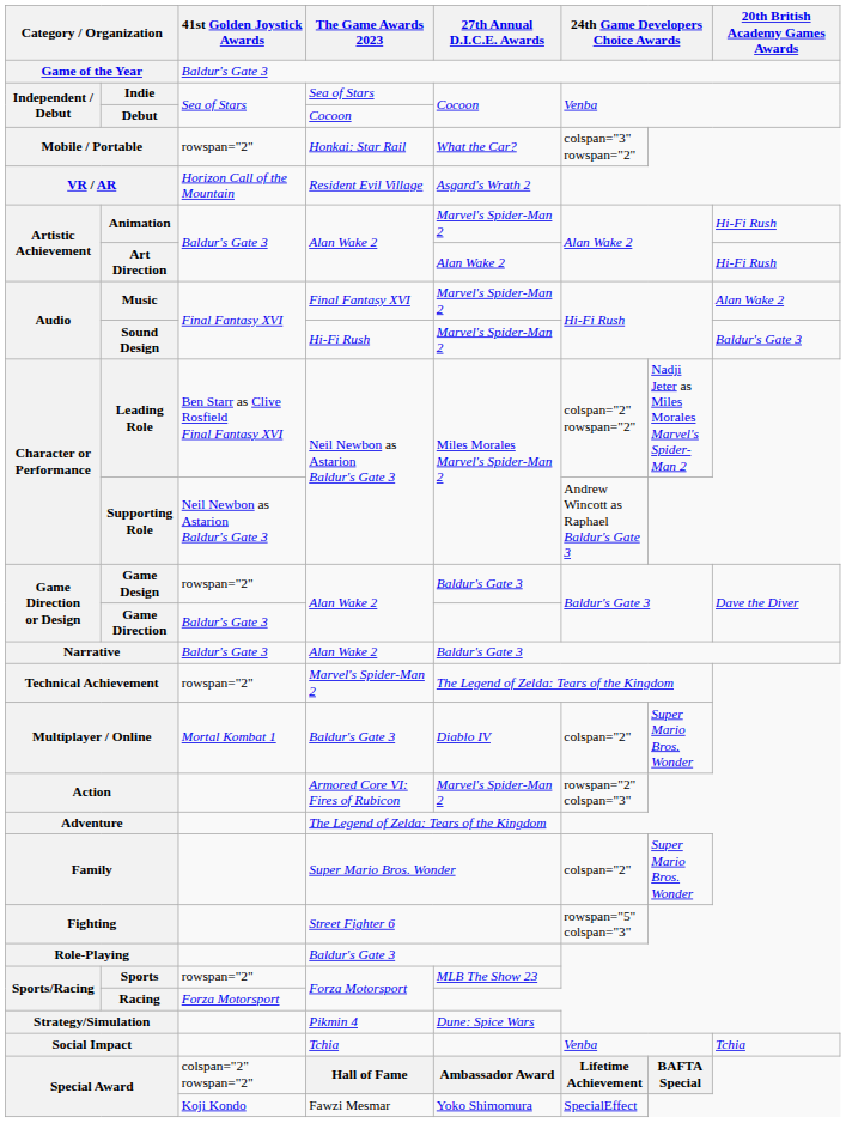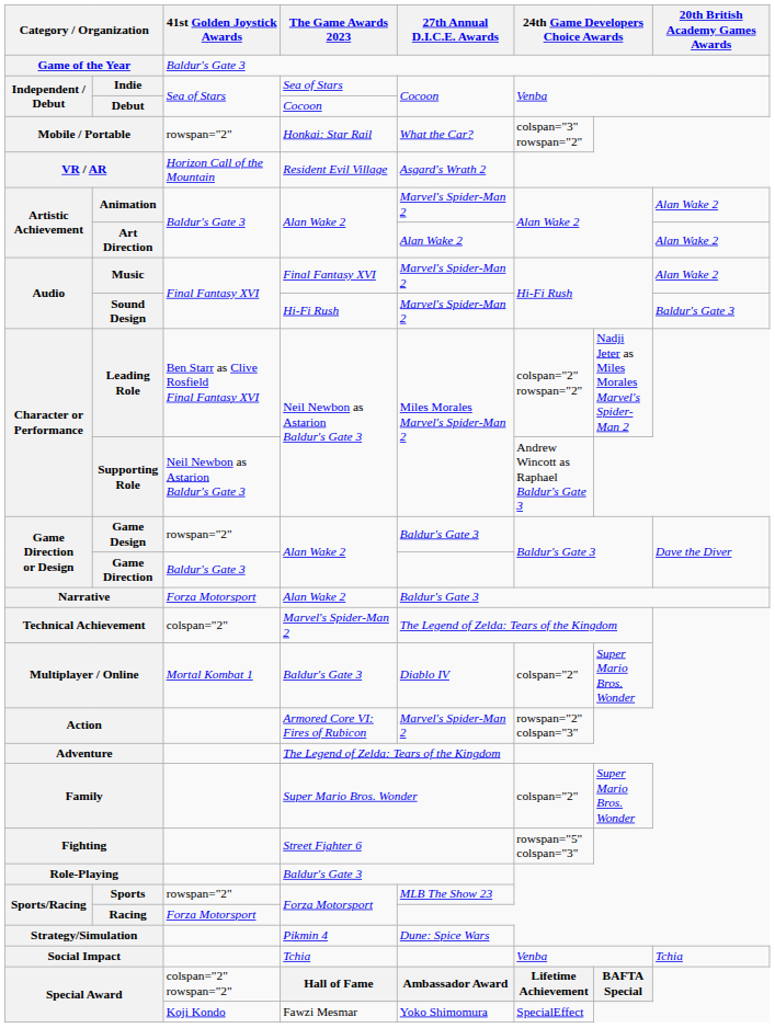Animation | 20th British Academy Games Awards: Hi-Fi Rush -> Alan Wake 2
Art Direction | 20th British Academy Games Awards: Hi-Fi Rush -> Alan Wake 2
Narrative | 41st Golden Joystick Awards: Baldur's Gate 3 -> Forza Motorsport
Technical Achievement | 41st Golden Joystick Awards: rowspan="2" -> colspan="2"
